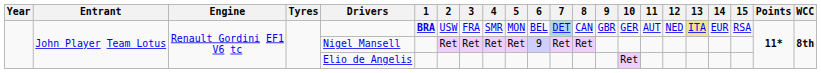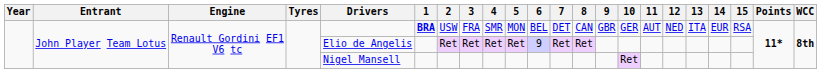row 2 | 7: lightblue background -> no background
row 2 | 13: khaki background -> no background
row 3 | Drivers: Nigel Mansell -> Elio de Angelis
row 4 | Drivers: Elio de Angelis -> Nigel Mansell
